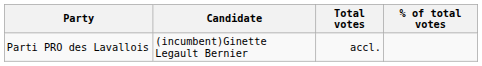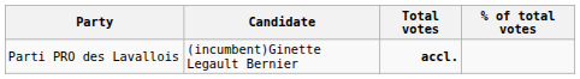Parti PRO des Lavallois | Total votes: normal -> bold
